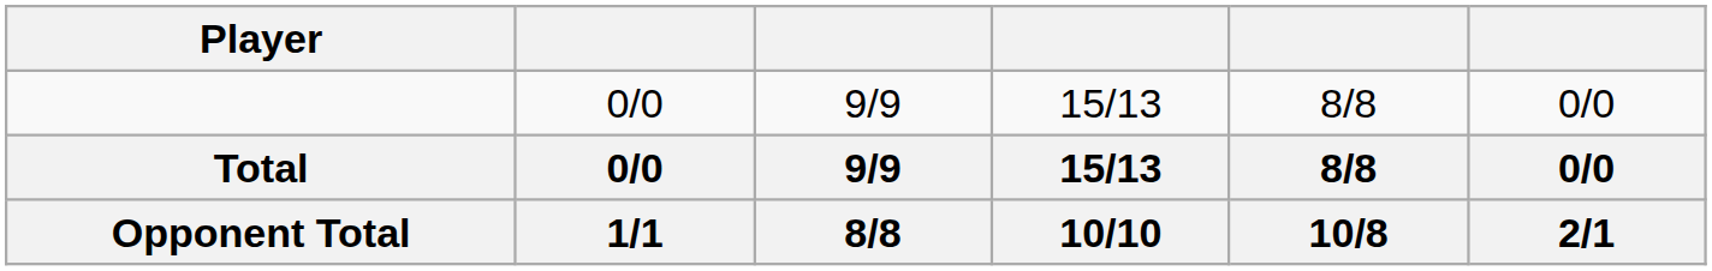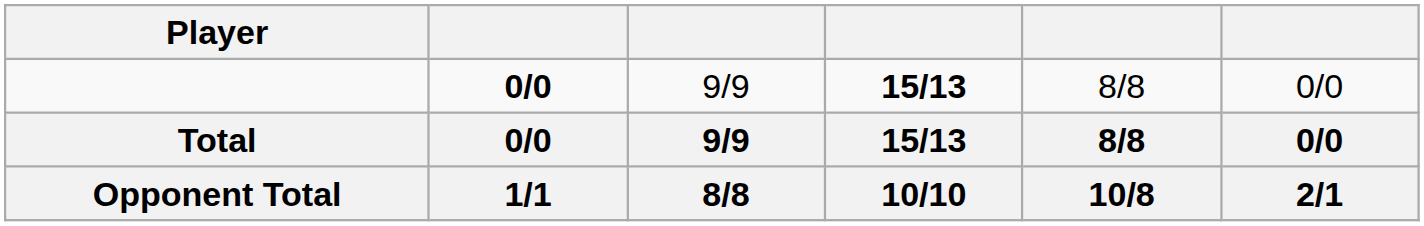row 2 | column 2: normal -> bold
row 2 | column 4: normal -> bold
